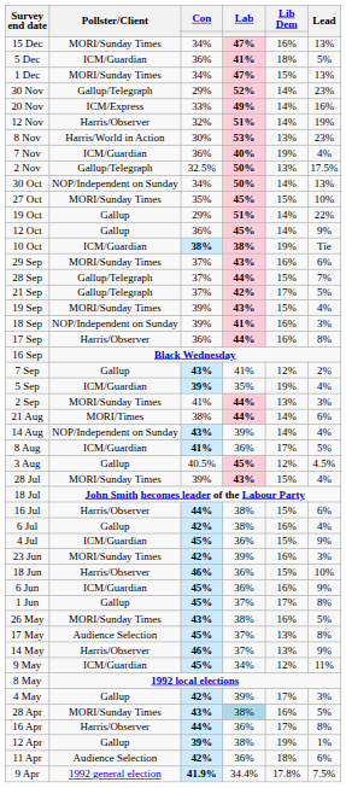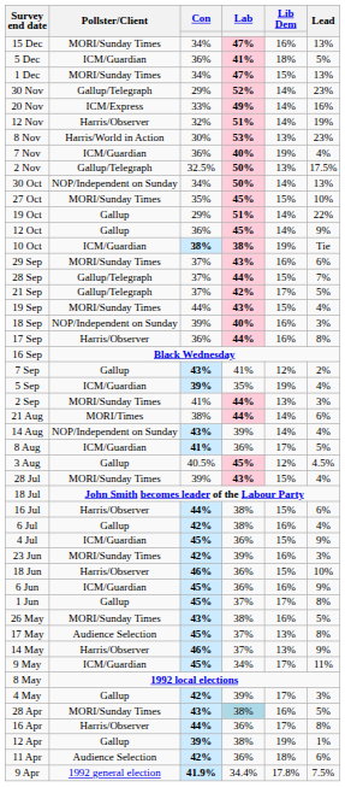19 Sep | Con: 39% -> 44%
18 Sep | Lab: 41% -> 40%
9 May | Lib Dem: 12% -> 17%
